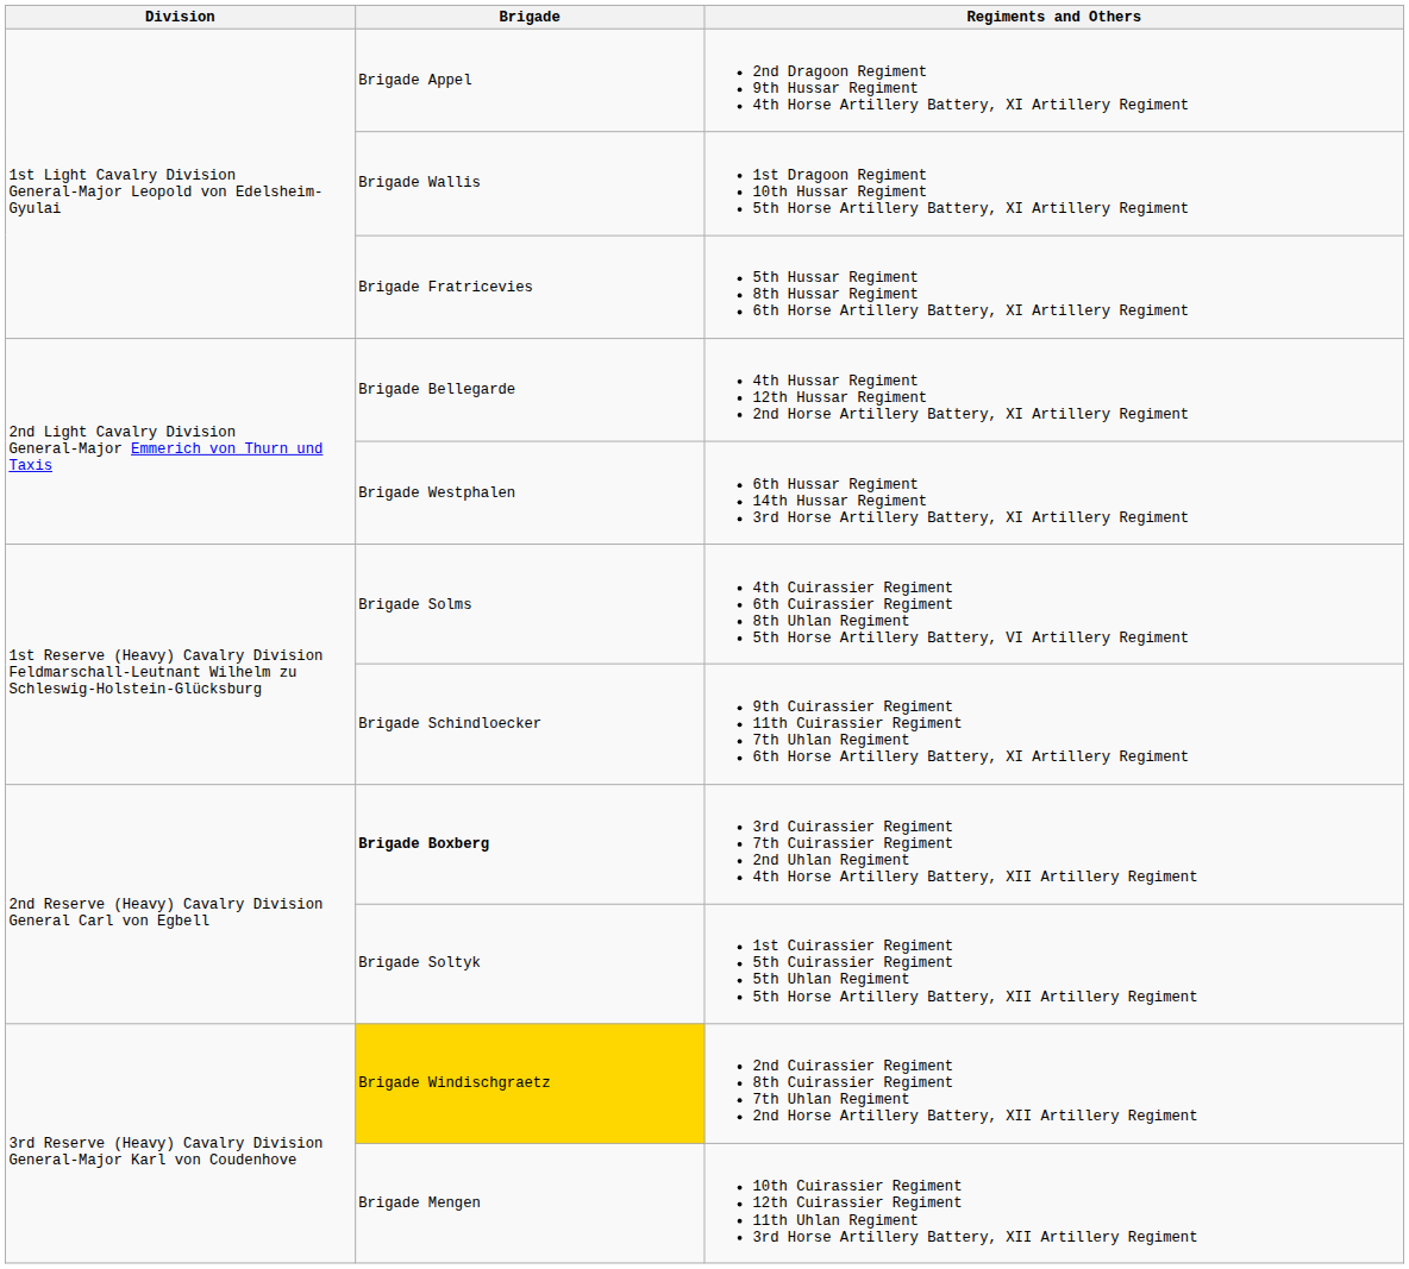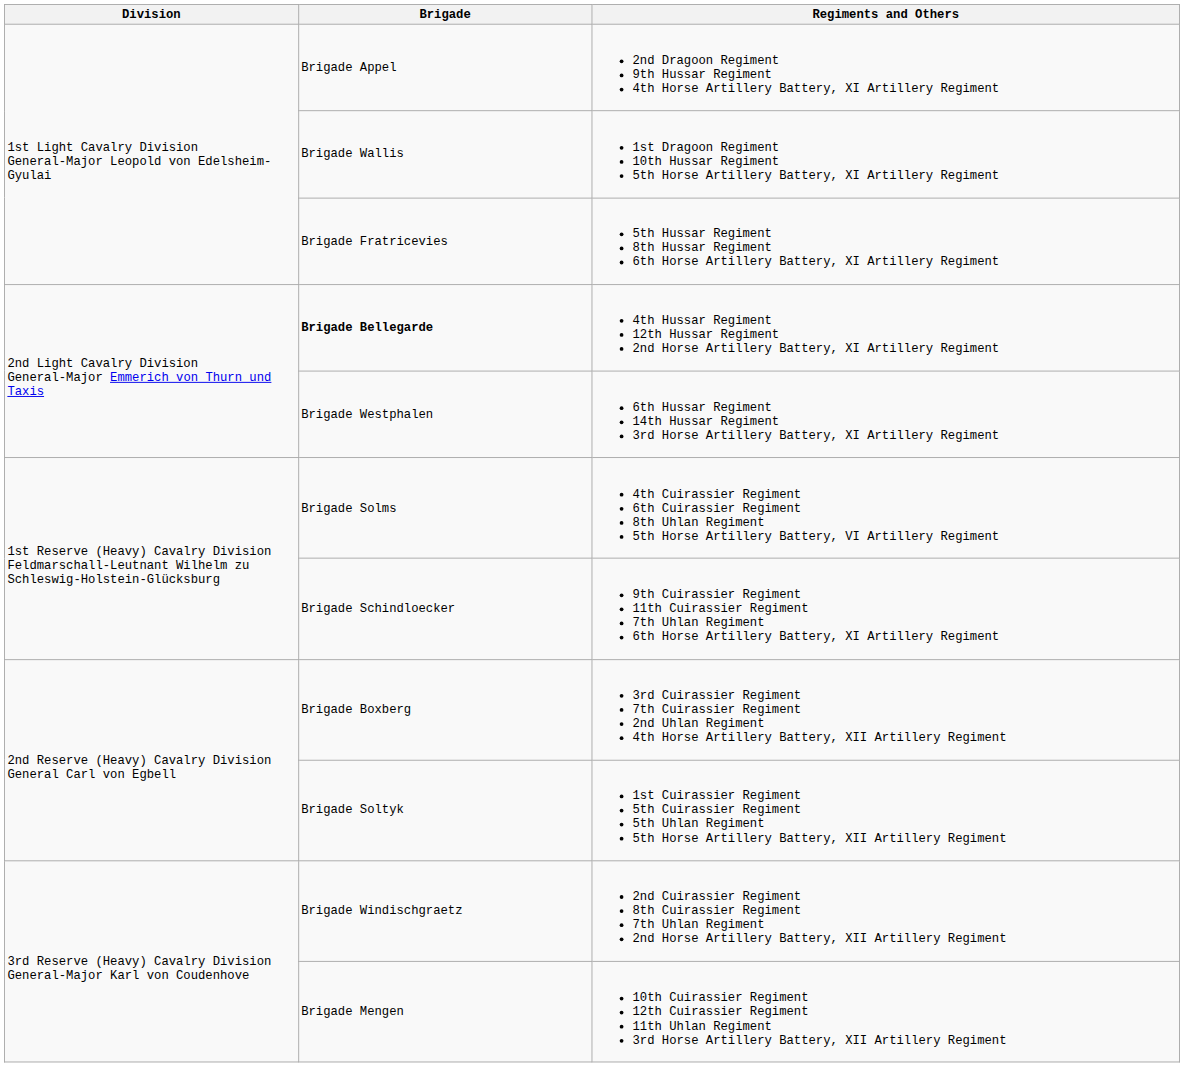Brigade Bellegarde | Brigade: normal -> bold
Brigade Boxberg | Brigade: bold -> normal
Brigade Windischgraetz | Brigade: gold background -> no background
